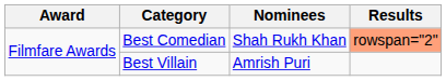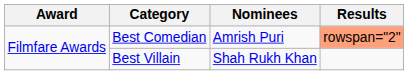Best Comedian | Nominees: Shah Rukh Khan -> Amrish Puri
Best Villain | Nominees: Amrish Puri -> Shah Rukh Khan
